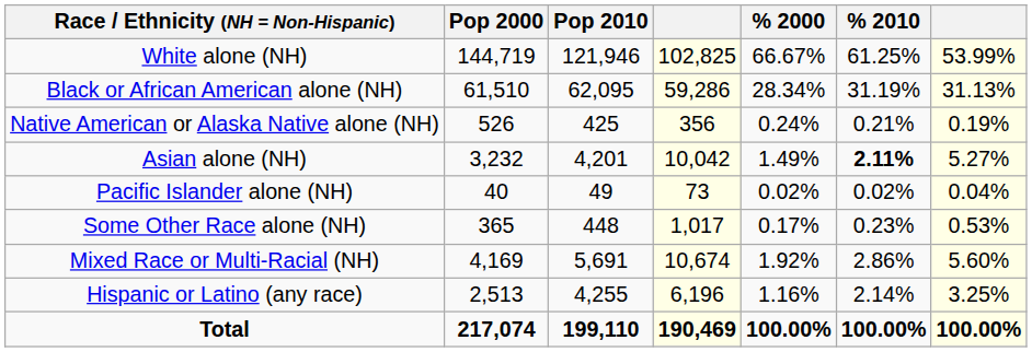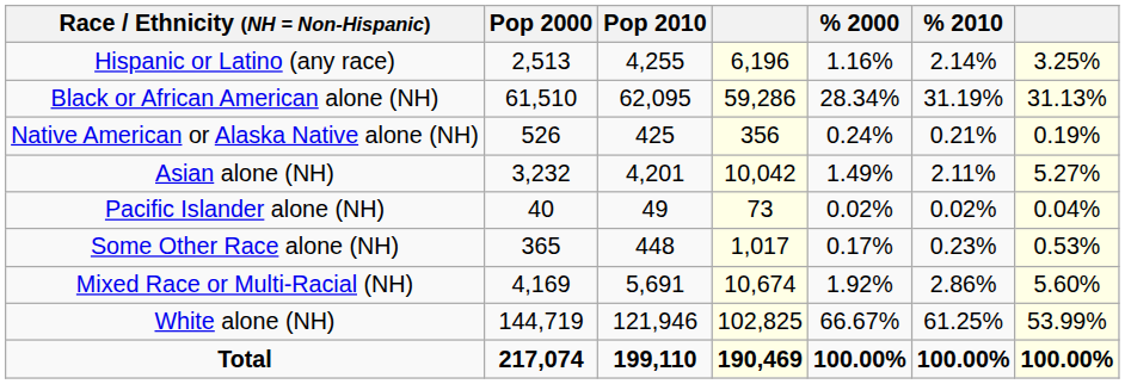rows swapped: White alone (NH) <-> Hispanic or Latino (any race)
Asian alone (NH) | % 2010: bold -> normal
